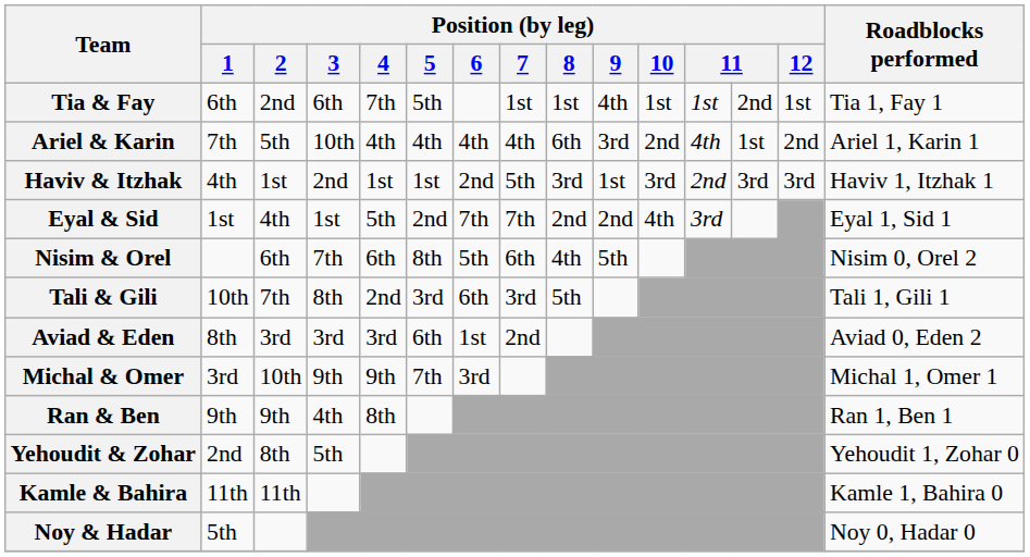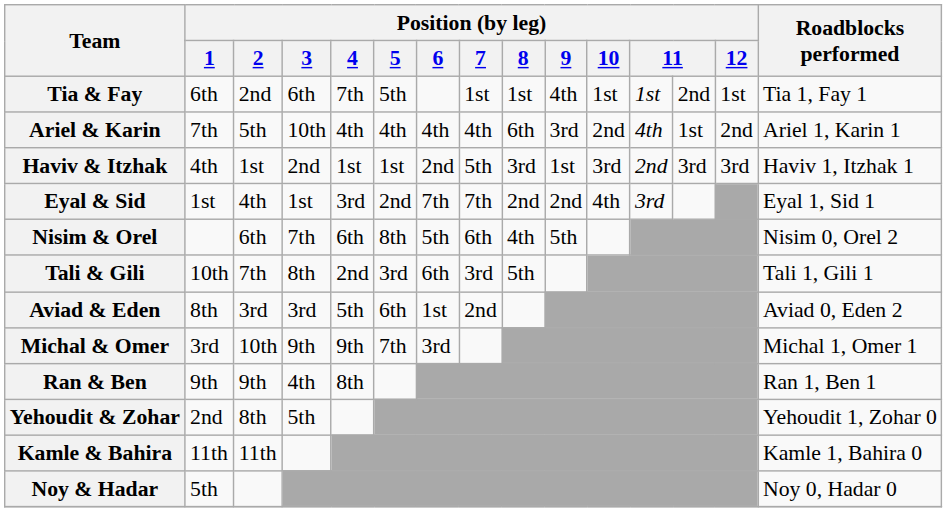Eyal & Sid | Position (by leg) / 4: 5th -> 3rd
Aviad & Eden | Position (by leg) / 4: 3rd -> 5th
